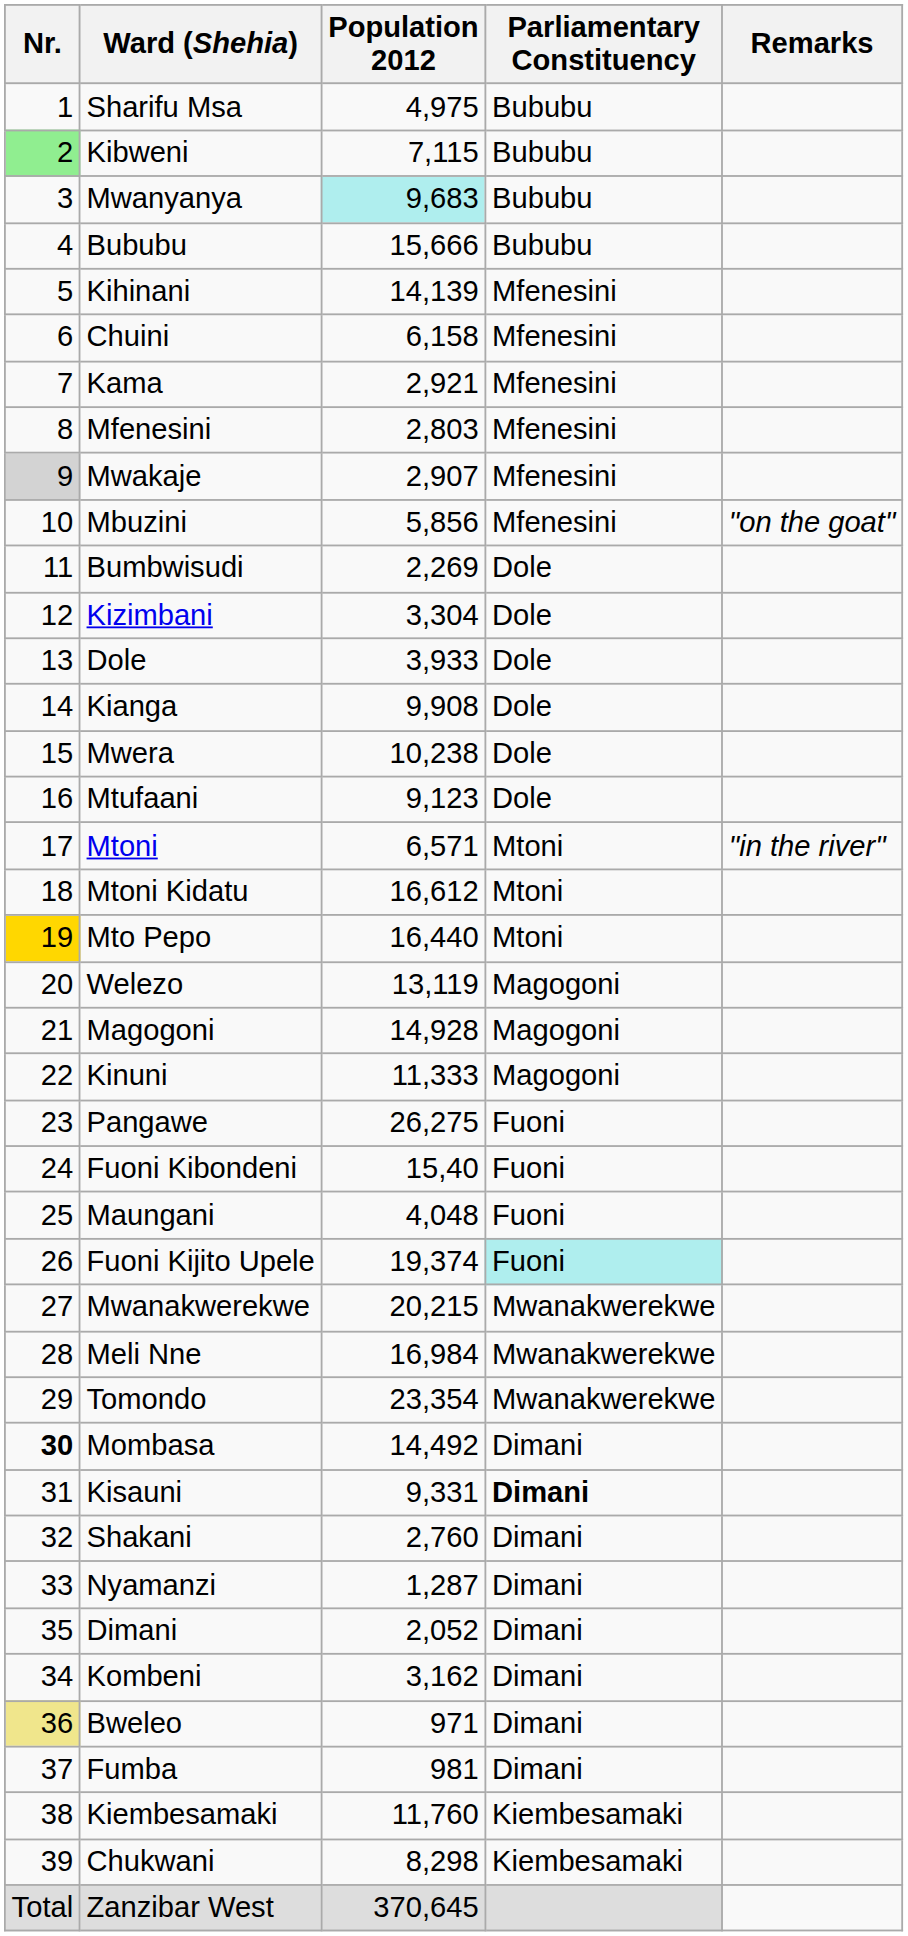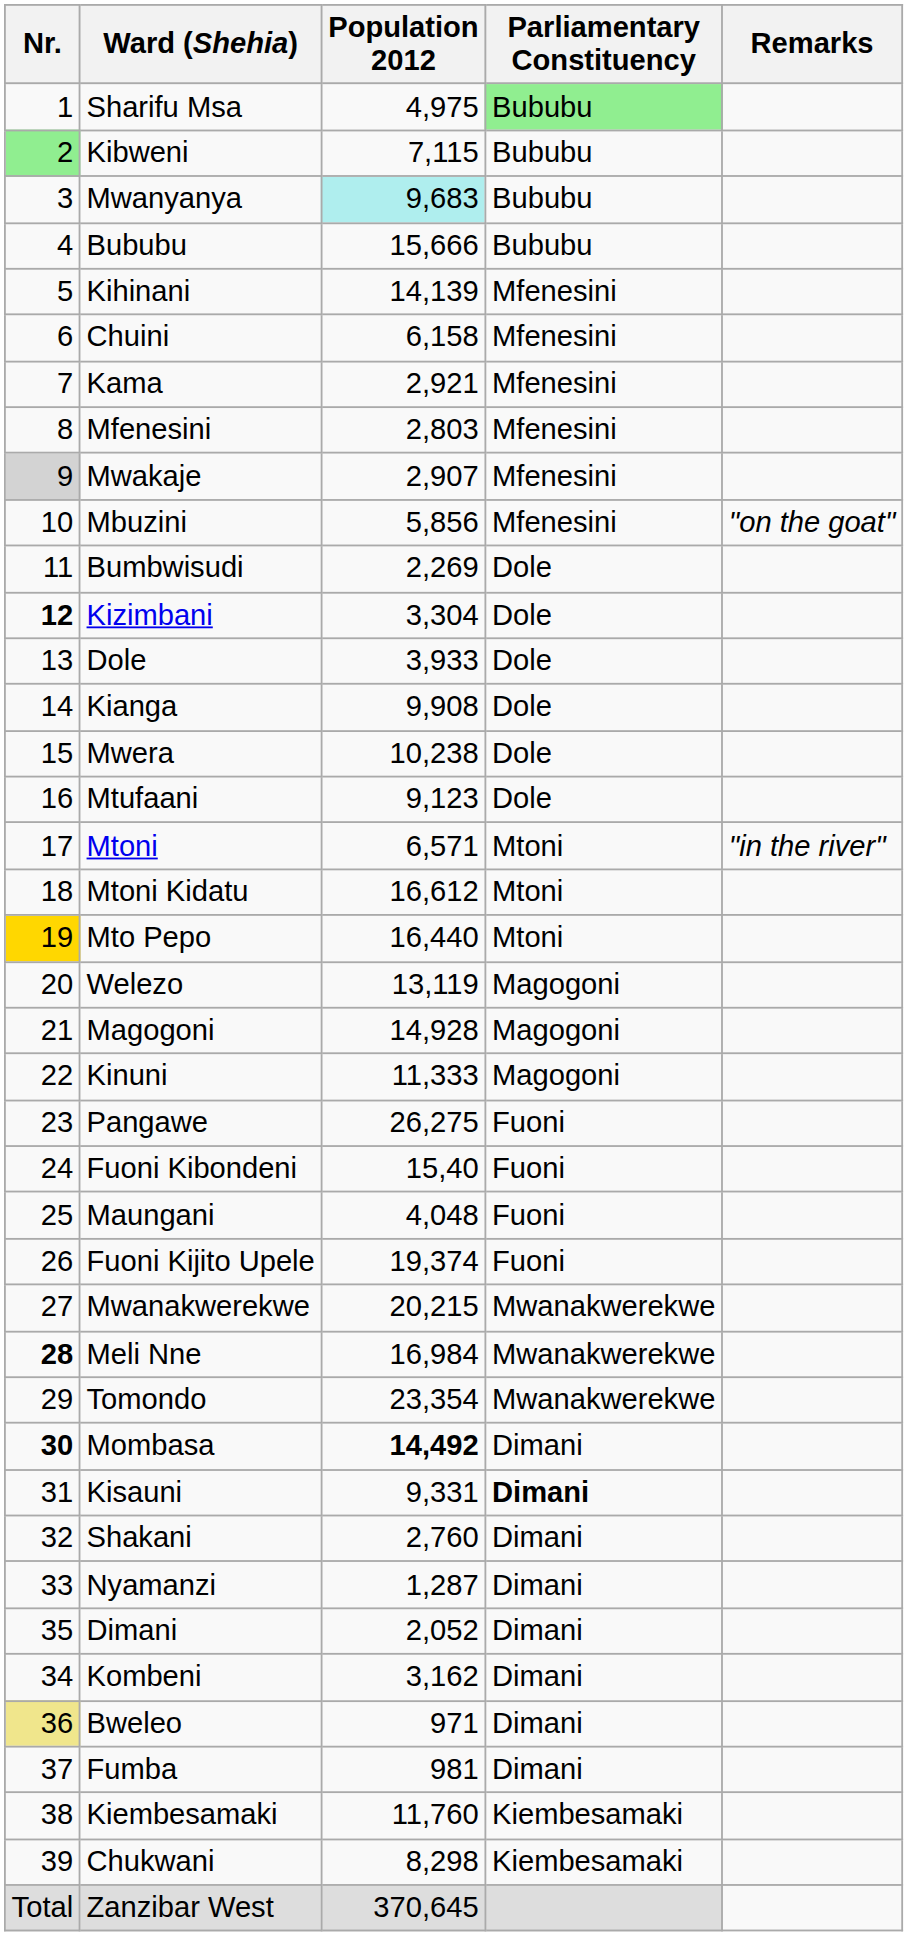Sharifu Msa | Parliamentary Constituency: no background -> lightgreen background
Kizimbani | Nr.: normal -> bold
Fuoni Kijito Upele | Parliamentary Constituency: paleturquoise background -> no background
Meli Nne | Nr.: normal -> bold
Mombasa | Population 2012: normal -> bold
